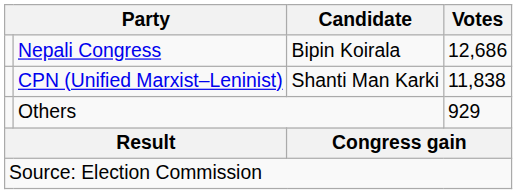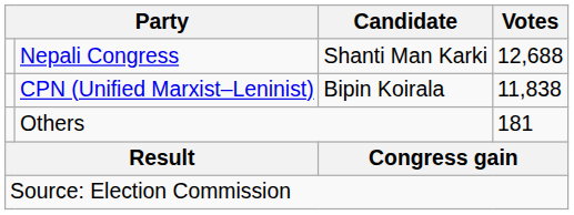Nepali Congress | Candidate: Bipin Koirala -> Shanti Man Karki
Nepali Congress | Votes: 12,686 -> 12,688
CPN (Unified Marxist–Leninist) | Candidate: Shanti Man Karki -> Bipin Koirala
Others | Votes: 929 -> 181
